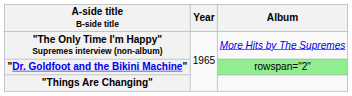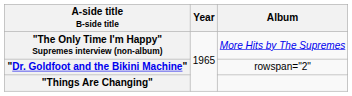"Dr. Goldfoot and the Bikini Machine" | Album: lightgreen background -> no background
